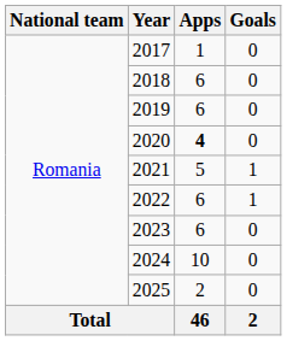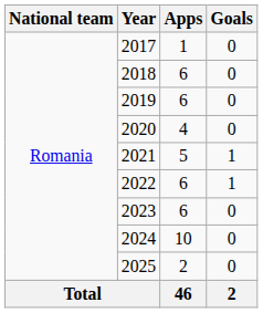2020 | Apps: bold -> normal
